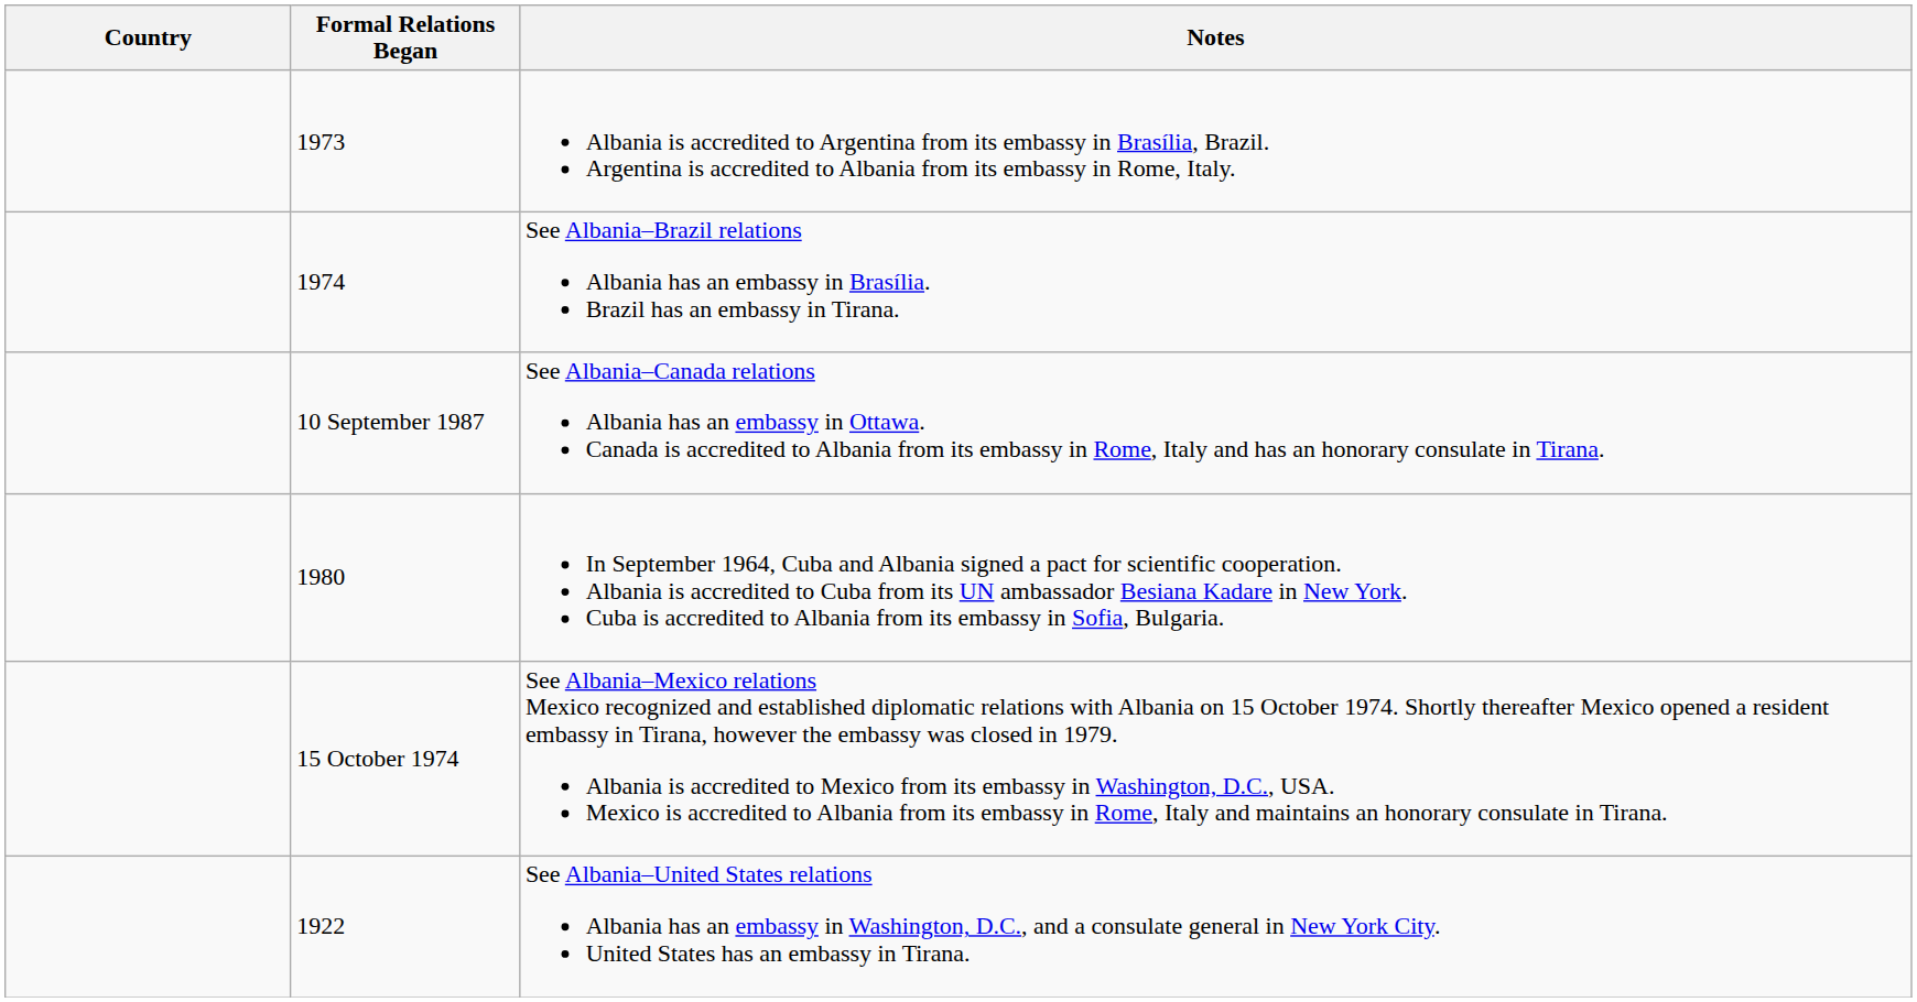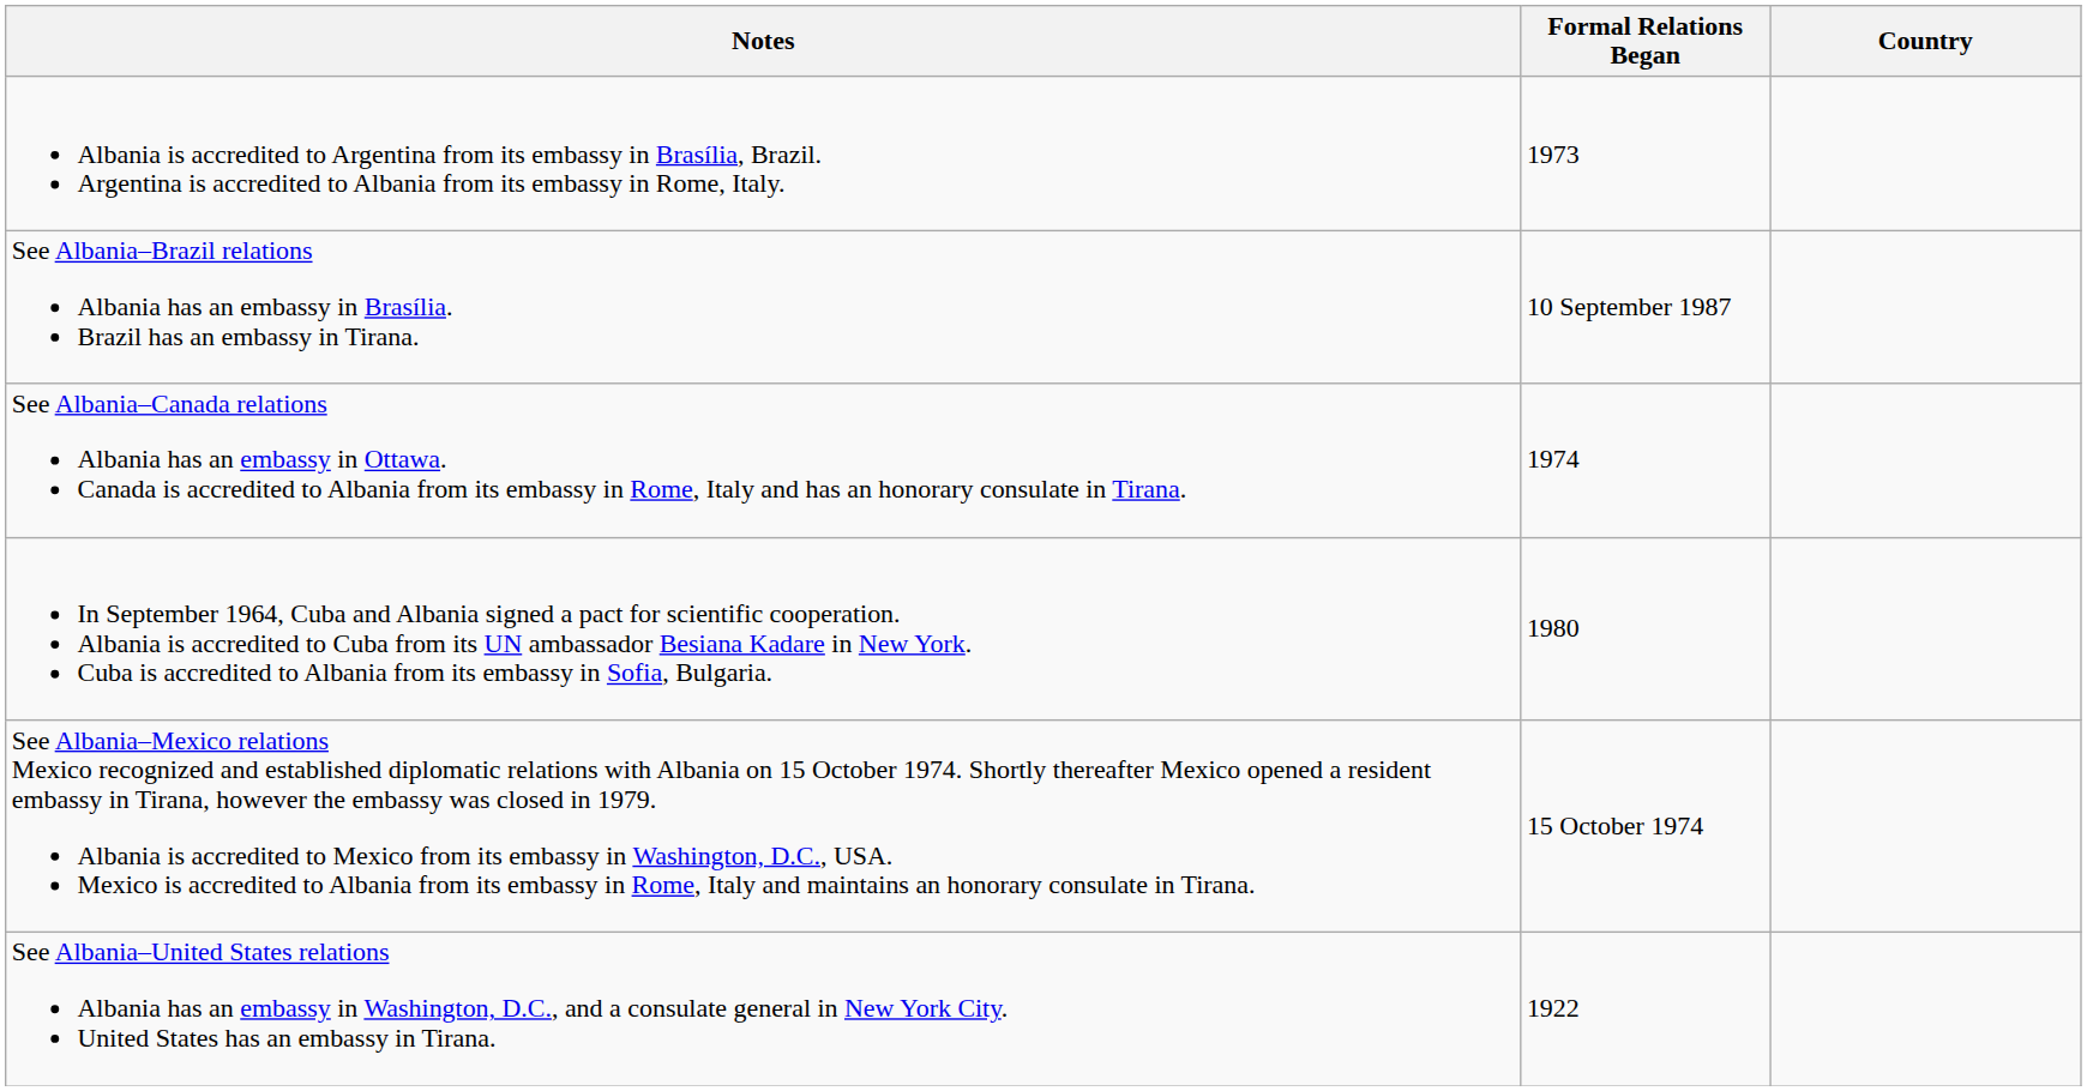columns swapped: Country <-> Notes
row 3 | Formal Relations Began: 1974 -> 10 September 1987
row 4 | Formal Relations Began: 10 September 1987 -> 1974
